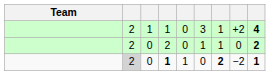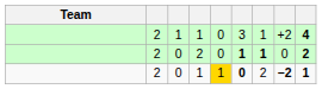row 3 | column 6: normal -> bold
row 3 | column 7: normal -> bold
row 4 | column 2: lightgrey background -> no background
row 4 | column 4: bold -> normal
row 4 | column 5: no background -> gold background
row 4 | column 6: normal -> bold
row 4 | column 7: bold -> normal
row 4 | column 8: normal -> bold
